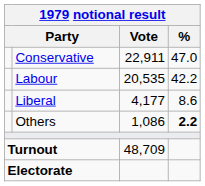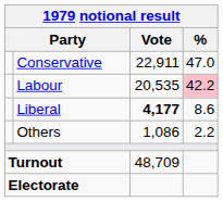Labour | %: no background -> pink background
Liberal | Vote: normal -> bold
Others | %: bold -> normal
